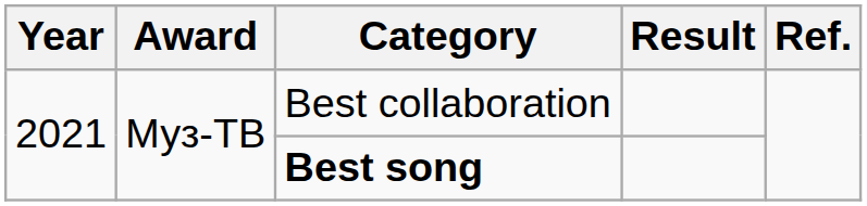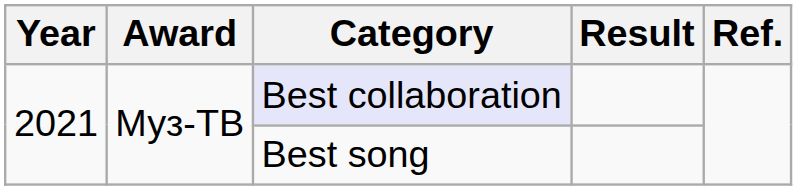Best collaboration | Category: no background -> lavender background
Best song | Category: bold -> normal
